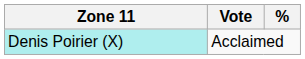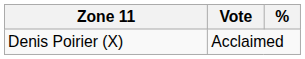Denis Poirier (X) | Zone 11: paleturquoise background -> no background
